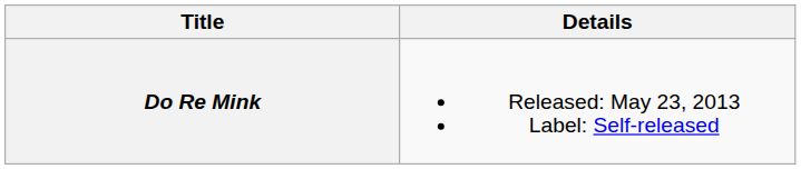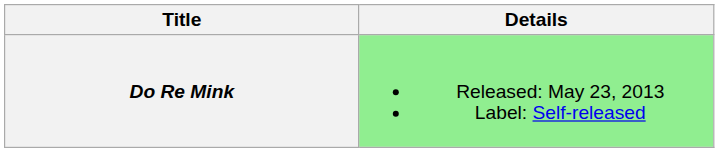Do Re Mink | Details: no background -> lightgreen background
